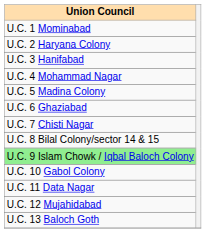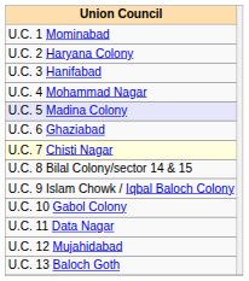U.C. 5 Madina Colony | Union Council: no background -> lavender background
U.C. 7 Chisti Nagar | Union Council: no background -> lightyellow background
U.C. 9 Islam Chowk / Iqbal Baloch Colony | Union Council: lightgreen background -> no background
